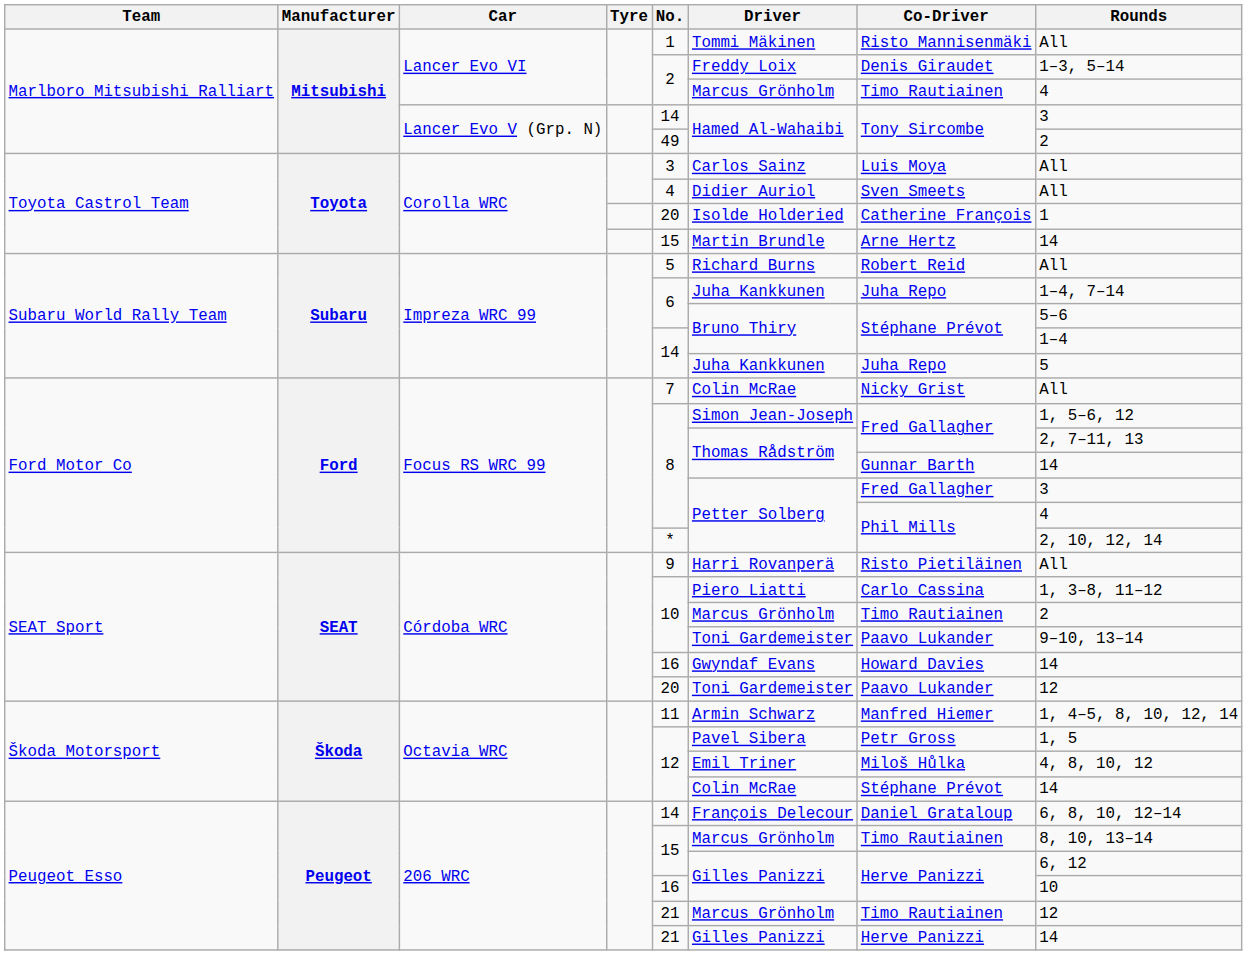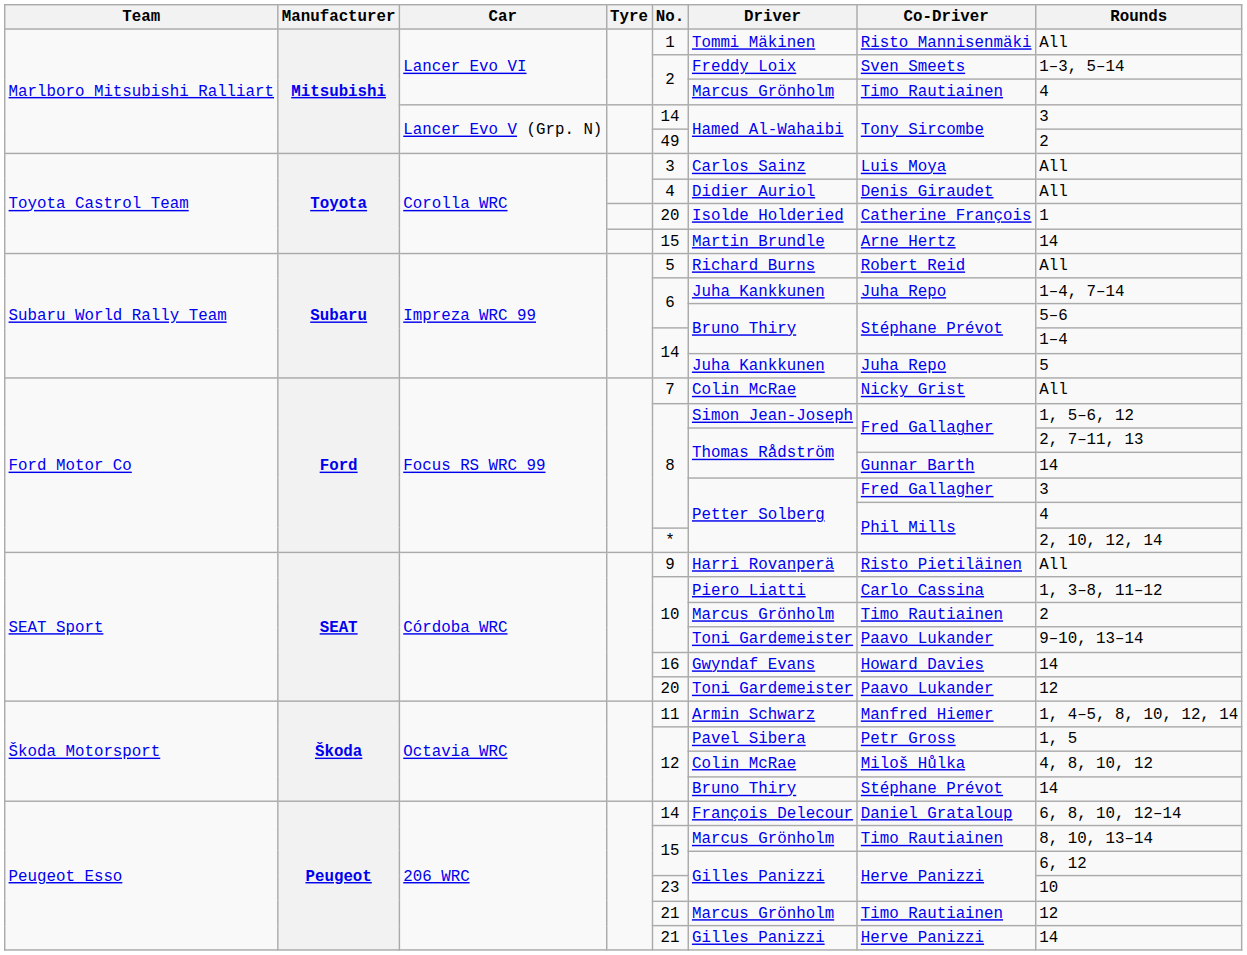row 3 | Co-Driver: Denis Giraudet -> Sven Smeets
row 8 | Co-Driver: Sven Smeets -> Denis Giraudet
row 31 | Driver: Emil Triner -> Colin McRae
row 32 | Driver: Colin McRae -> Bruno Thiry
row 36 | No.: 16 -> 23
